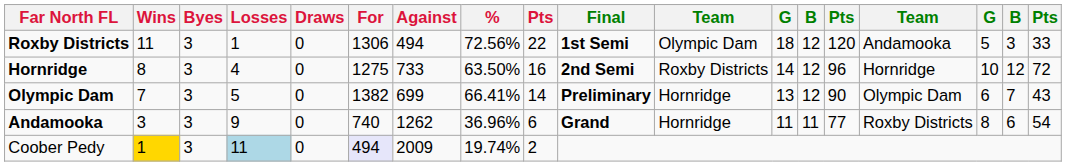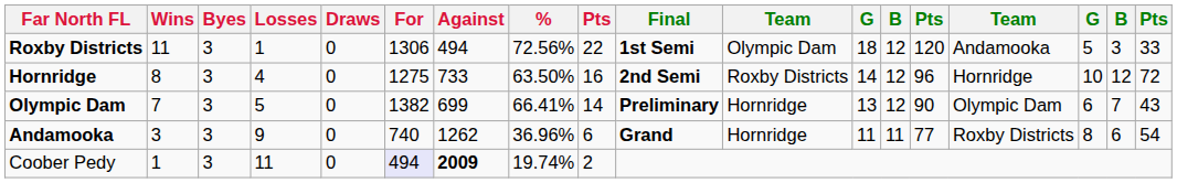Coober Pedy | Wins: gold background -> no background
Coober Pedy | Losses: lightblue background -> no background
Coober Pedy | Against: normal -> bold
